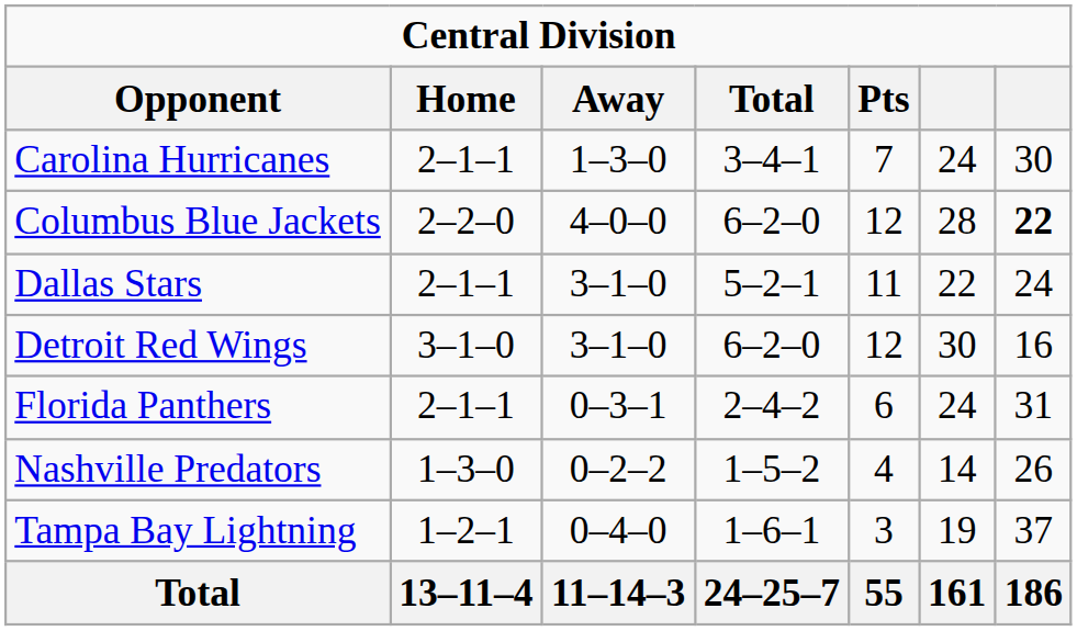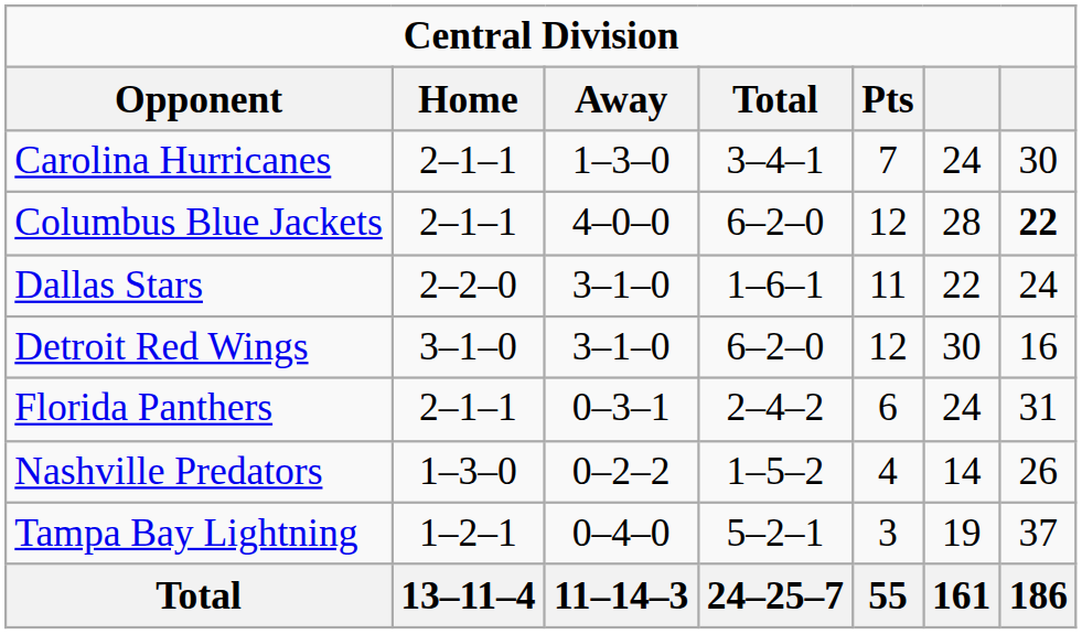Columbus Blue Jackets | Home: 2–2–0 -> 2–1–1
Dallas Stars | Home: 2–1–1 -> 2–2–0
Dallas Stars | Total: 5–2–1 -> 1–6–1
Tampa Bay Lightning | Total: 1–6–1 -> 5–2–1
